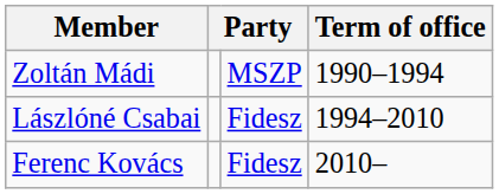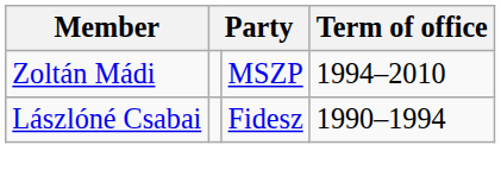Zoltán Mádi | Term of office: 1990–1994 -> 1994–2010
Lászlóné Csabai | Term of office: 1994–2010 -> 1990–1994
- row: Ferenc Kovács | Fidesz | 2010–
